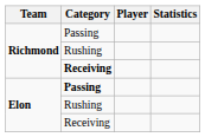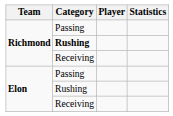Richmond / Rushing | Category: normal -> bold
Richmond / Receiving | Category: bold -> normal
Elon / Passing | Category: bold -> normal
